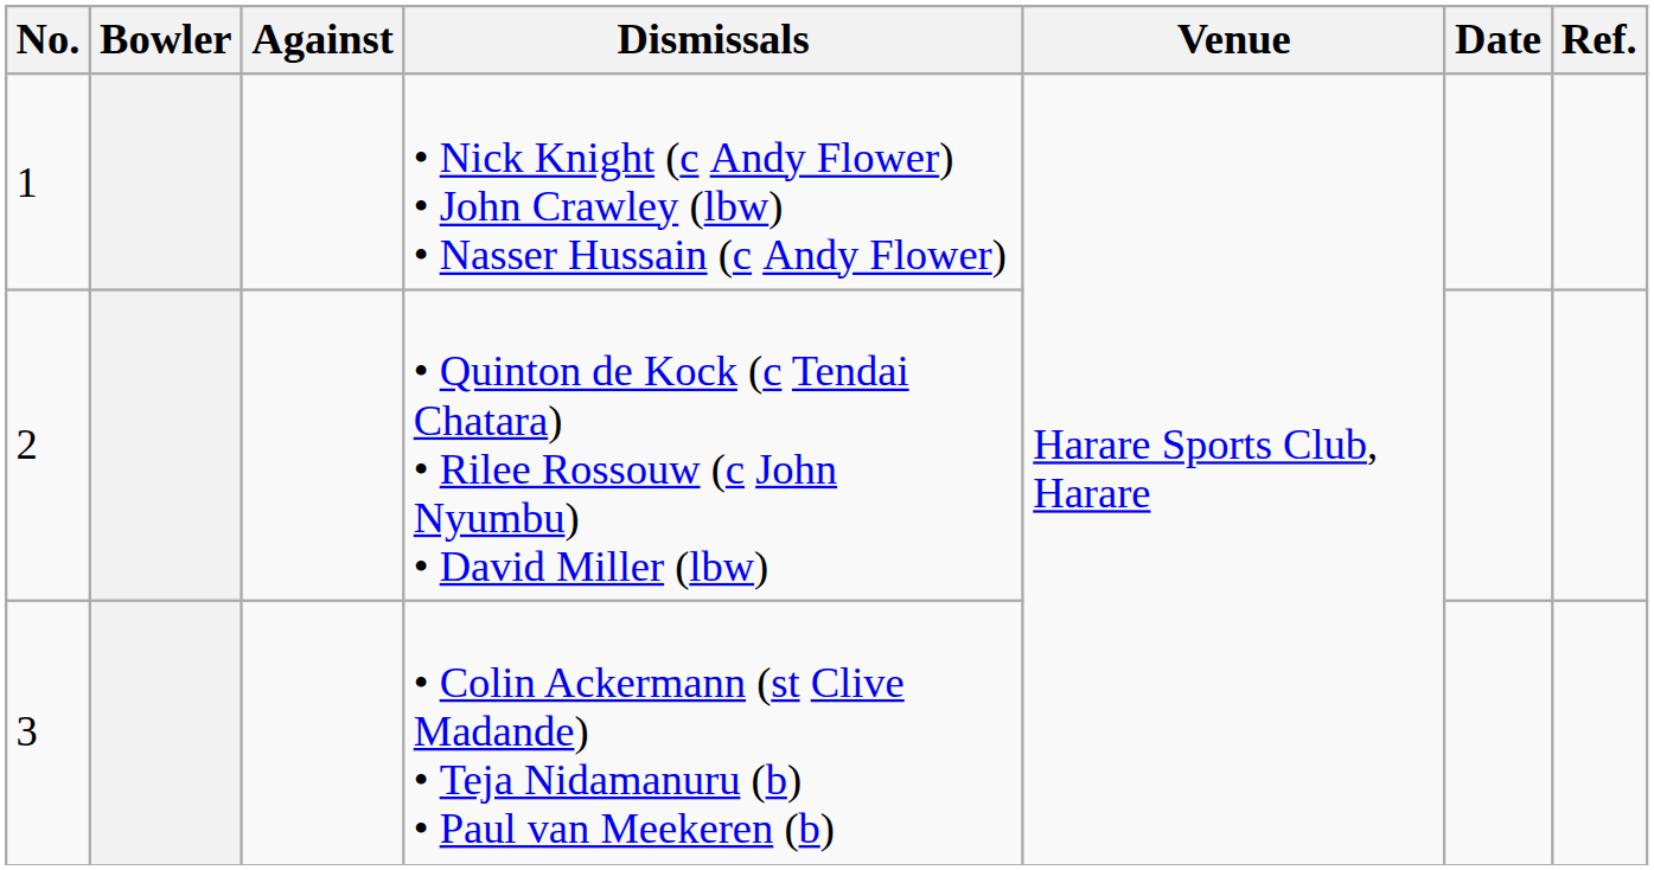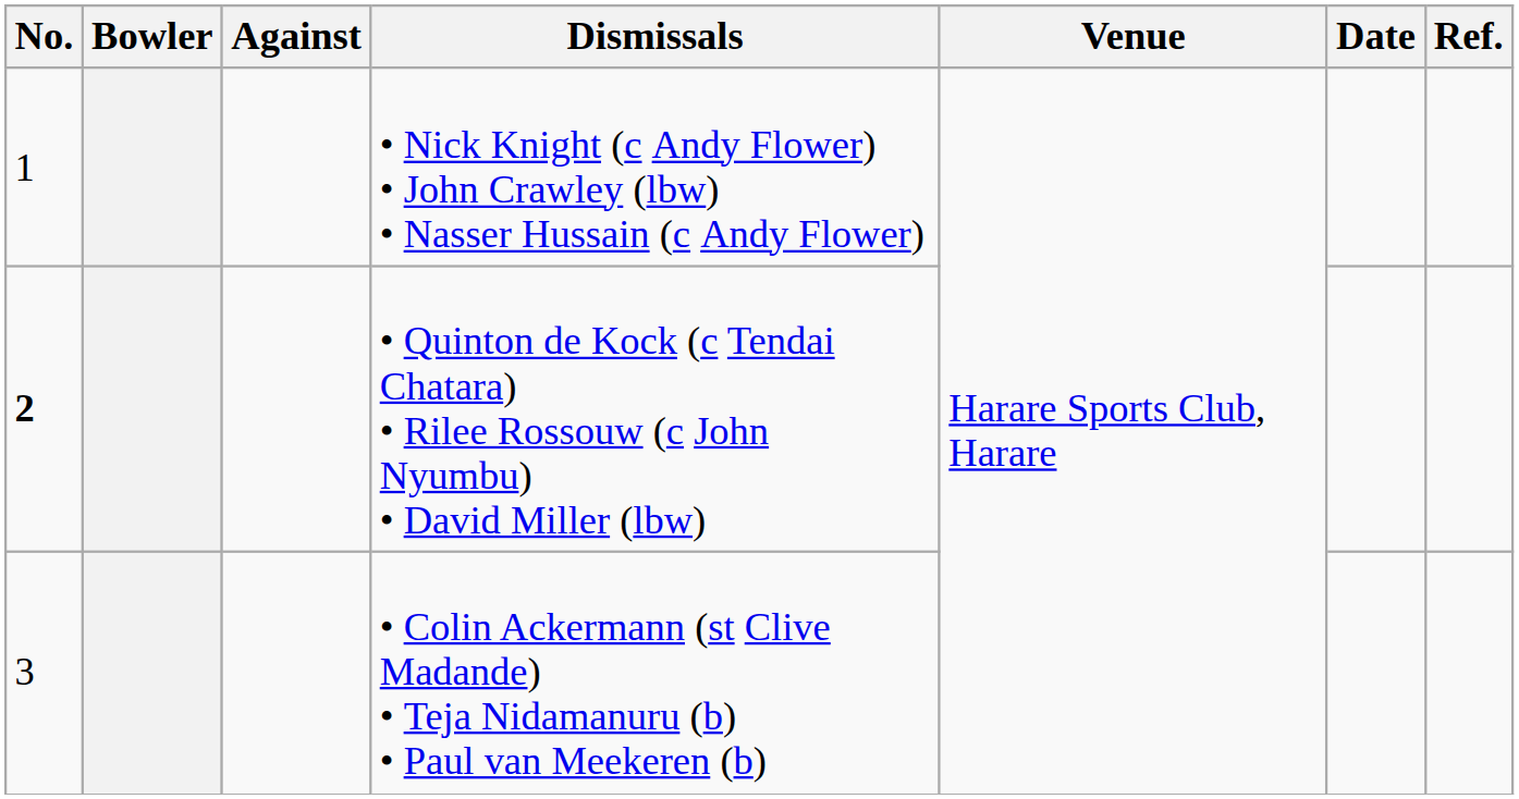row 3 | No.: normal -> bold
